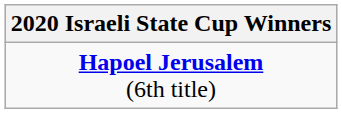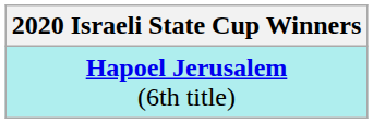row 2 | column 1: no background -> paleturquoise background
